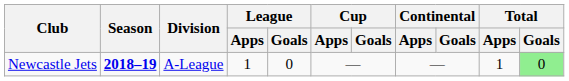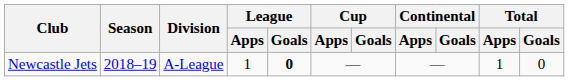Newcastle Jets | Season: bold -> normal
Newcastle Jets | League / Goals: normal -> bold
Newcastle Jets | Total / Goals: lightgreen background -> no background
